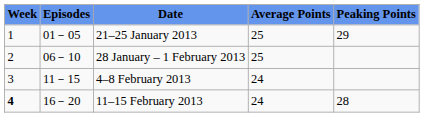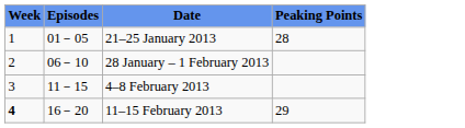- column: Average Points | 25 | 25 | 24 | 24
21–25 January 2013 | Peaking Points: 29 -> 28
11–15 February 2013 | Peaking Points: 28 -> 29
